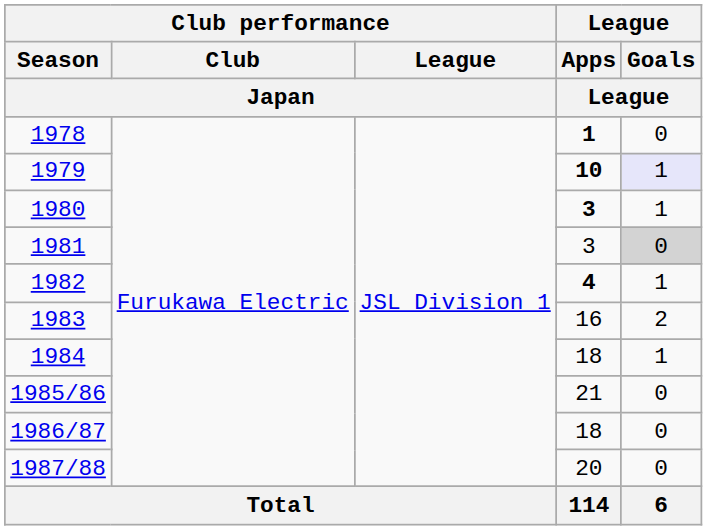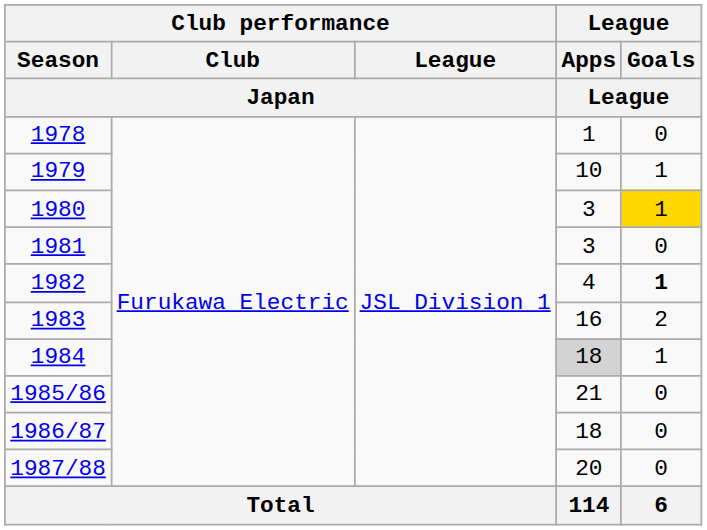1978 | League / Apps / League: bold -> normal
1979 | League / Apps / League: bold -> normal
1979 | League / Goals / League: lavender background -> no background
1980 | League / Apps / League: bold -> normal
1980 | League / Goals / League: no background -> gold background
1981 | League / Goals / League: lightgrey background -> no background
1982 | League / Apps / League: bold -> normal
1982 | League / Goals / League: normal -> bold
1984 | League / Apps / League: no background -> lightgrey background
